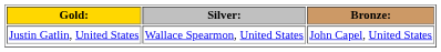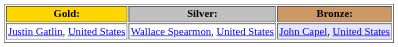Justin Gatlin, United States | Bronze:: no background -> lavender background
